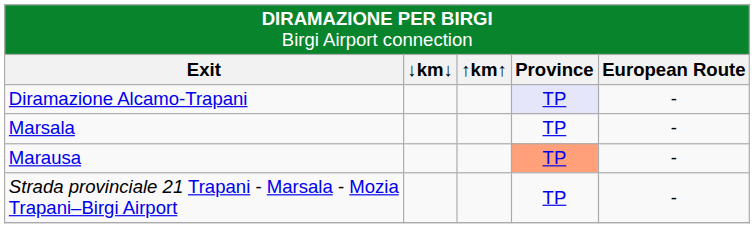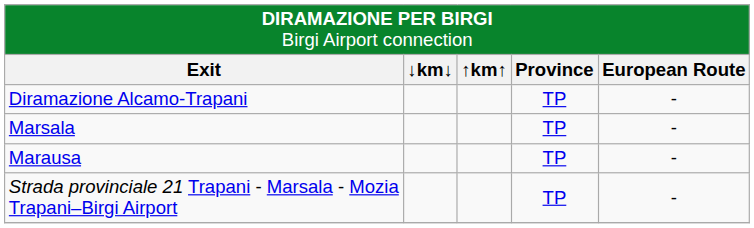Diramazione Alcamo-Trapani | column 4: lavender background -> no background
Marausa | column 4: lightsalmon background -> no background
